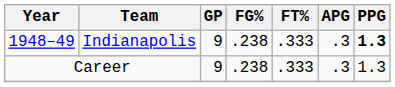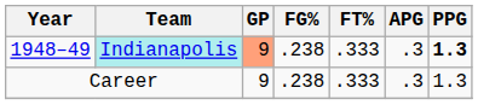1948–49 | Team: no background -> paleturquoise background
1948–49 | GP: no background -> lightsalmon background
